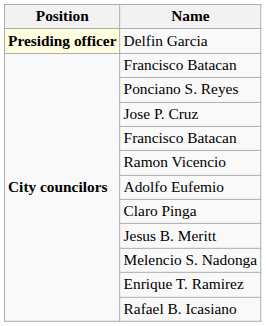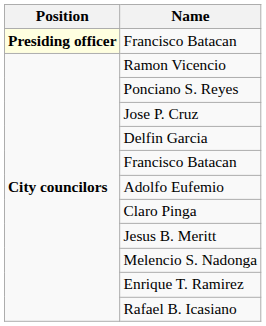row 2 | Name: Delfin Garcia -> Francisco Batacan
row 3 | Name: Francisco Batacan -> Ramon Vicencio
row 6 | Name: Francisco Batacan -> Delfin Garcia
row 7 | Name: Ramon Vicencio -> Francisco Batacan
